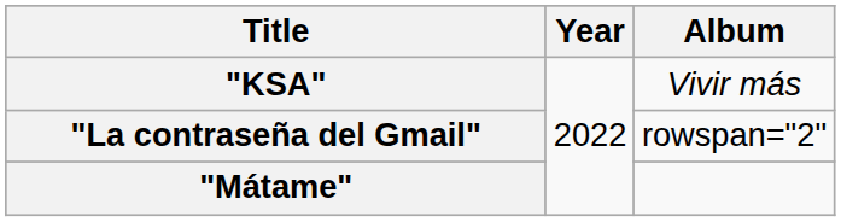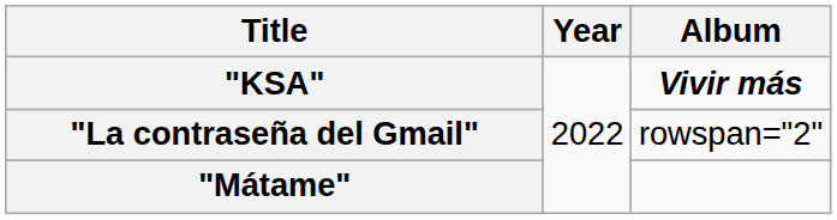"KSA" | Album: normal -> bold
